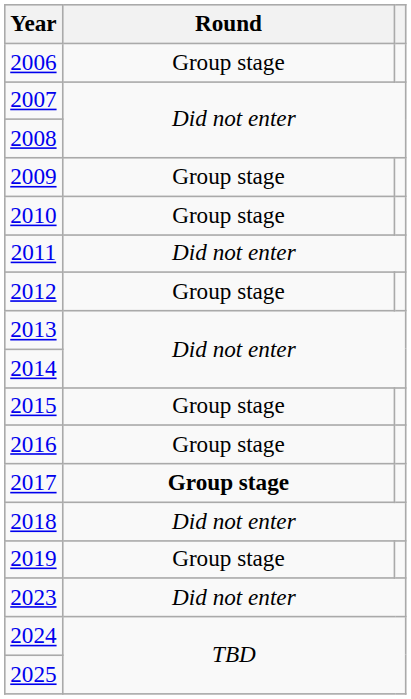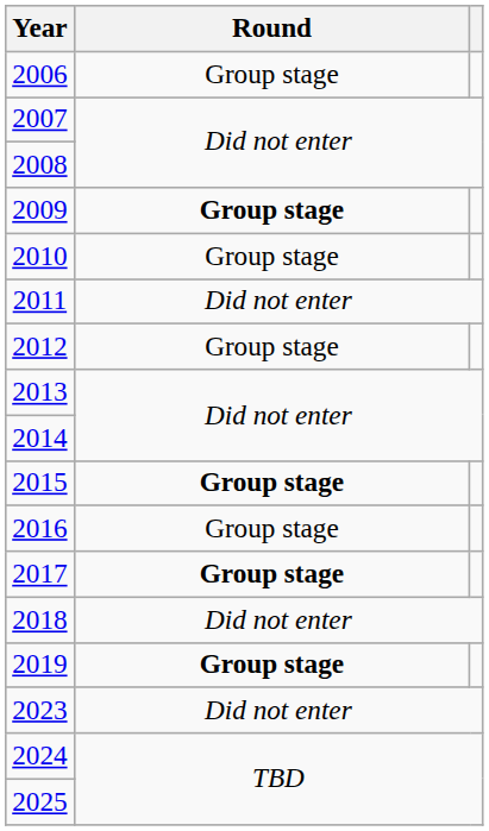2009 | Round: normal -> bold
2015 | Round: normal -> bold
2019 | Round: normal -> bold
